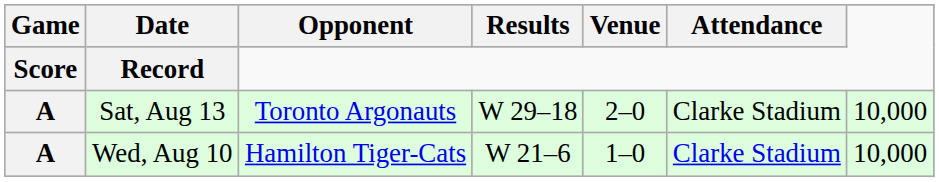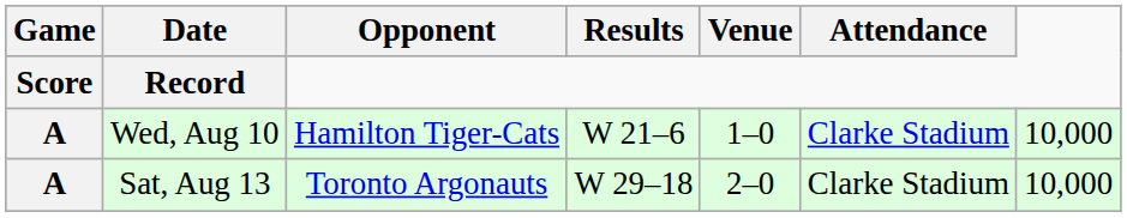rows swapped: Wed, Aug 10 <-> Sat, Aug 13
